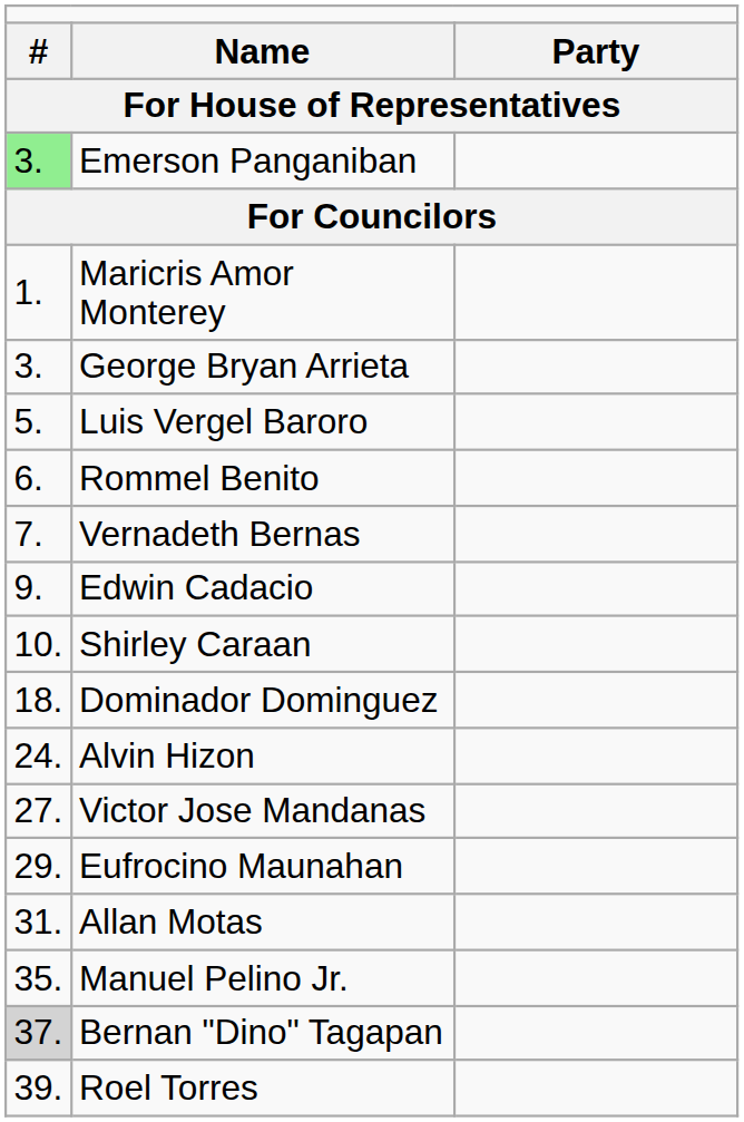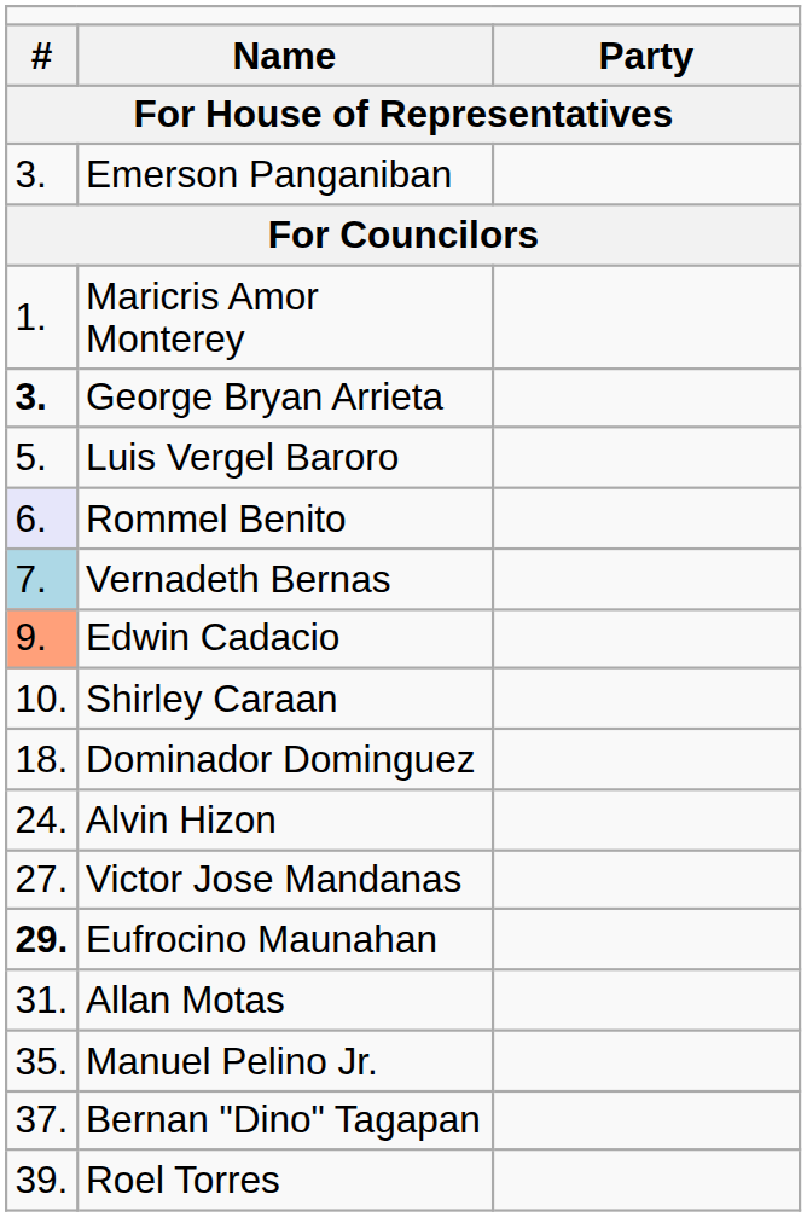Emerson Panganiban | column 1: lightgreen background -> no background
George Bryan Arrieta | column 1: normal -> bold
Rommel Benito | column 1: no background -> lavender background
Vernadeth Bernas | column 1: no background -> lightblue background
Edwin Cadacio | column 1: no background -> lightsalmon background
Eufrocino Maunahan | column 1: normal -> bold
Bernan "Dino" Tagapan | column 1: lightgrey background -> no background
